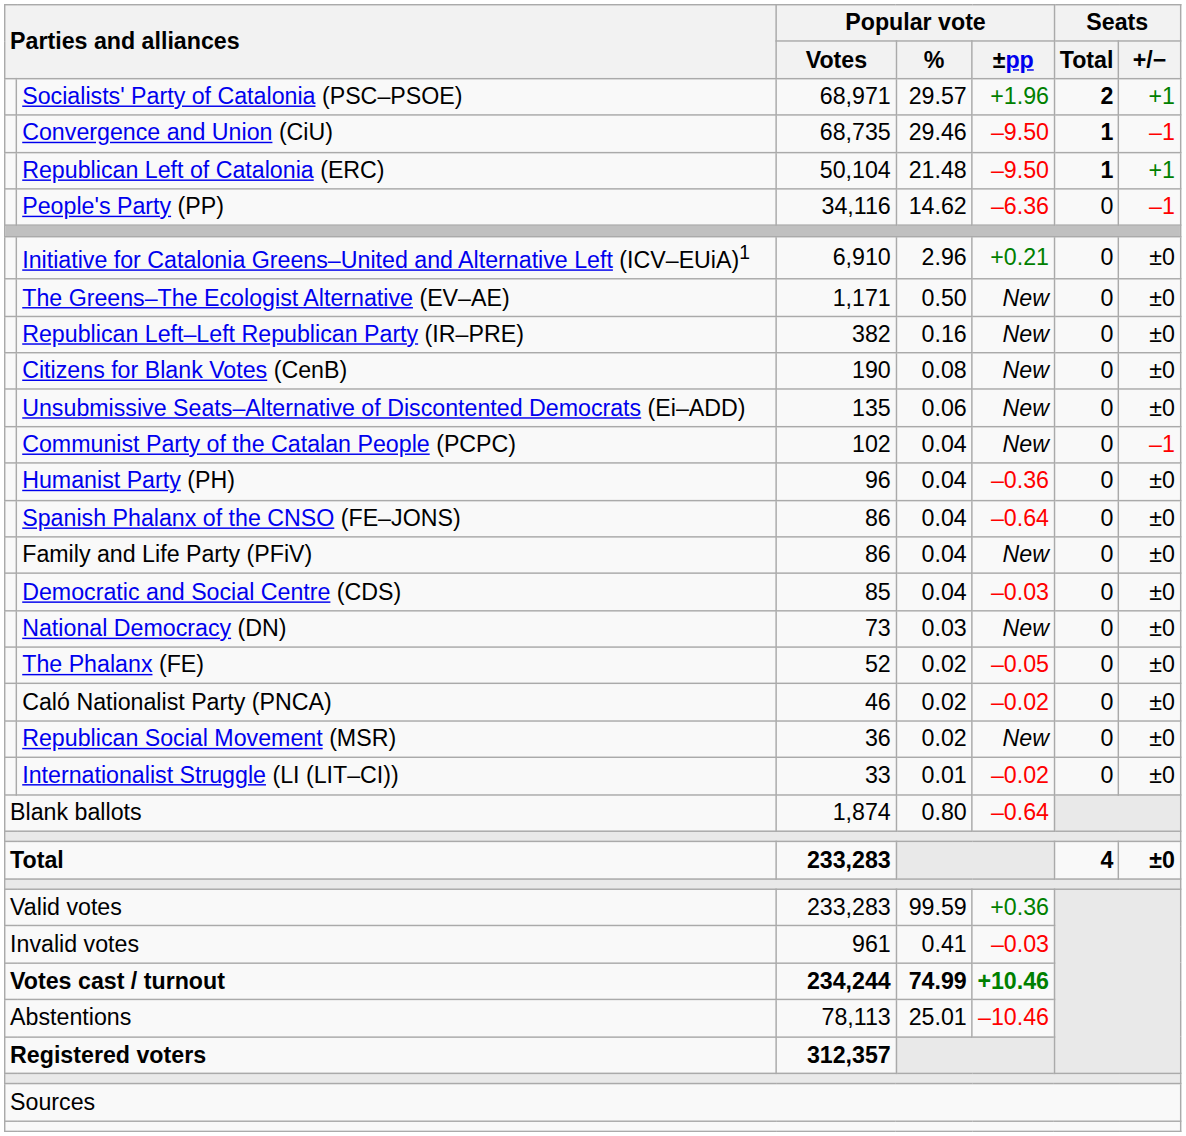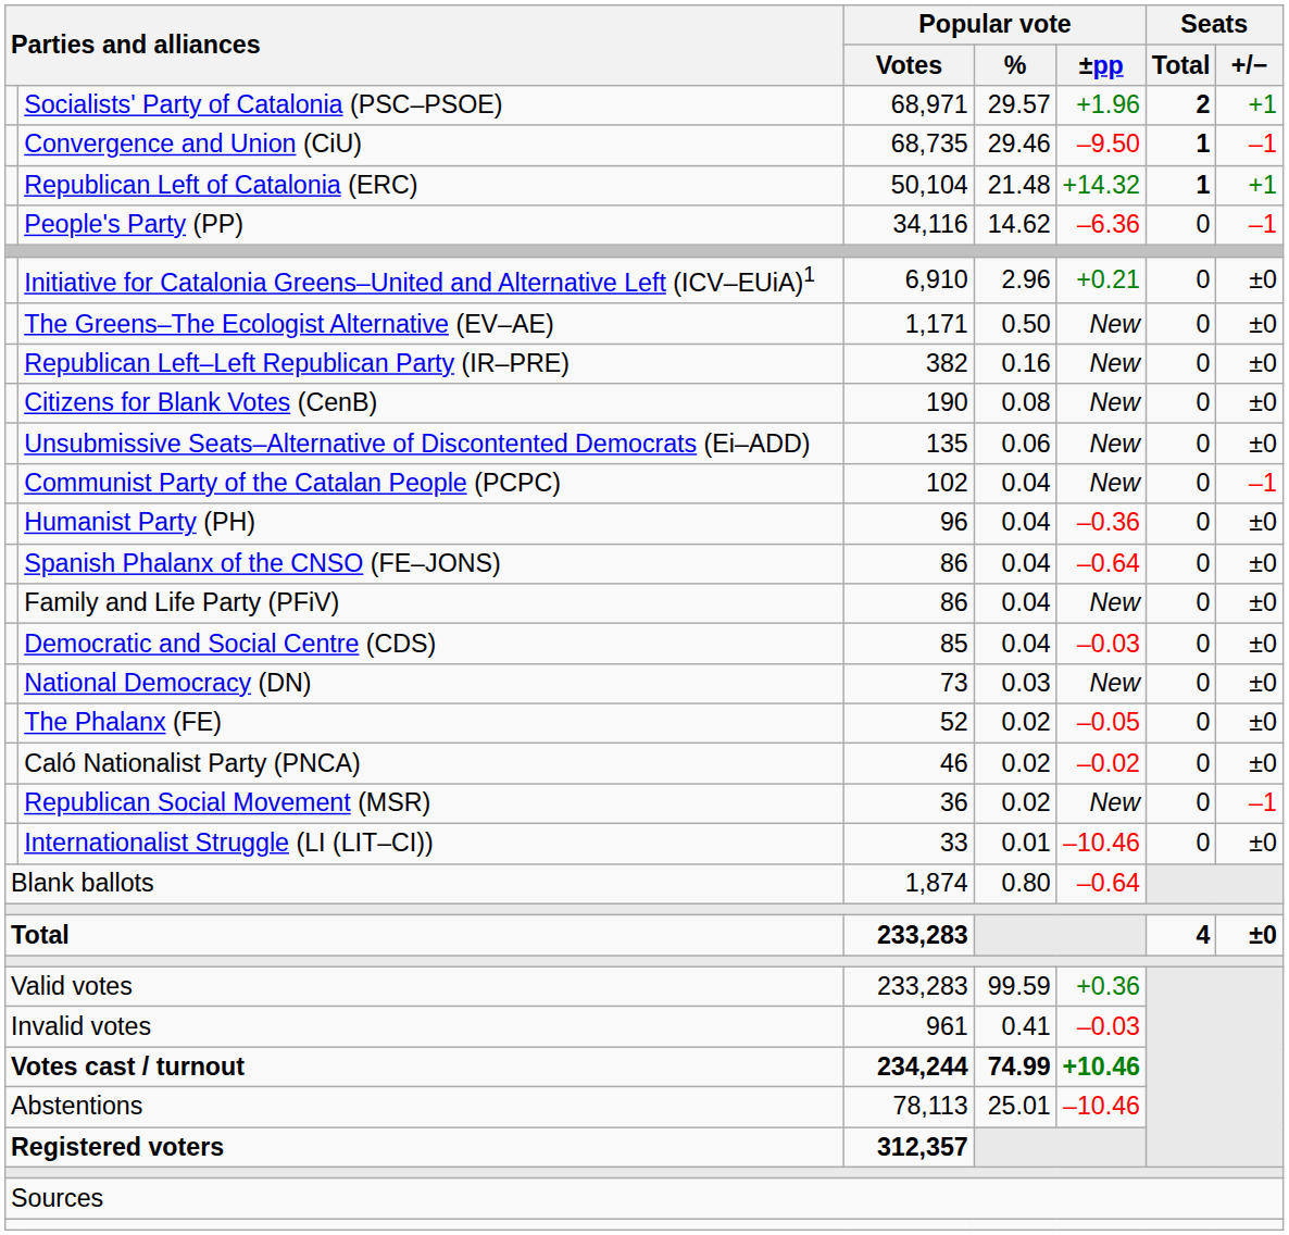Republican Left of Catalonia (ERC) | Popular vote / ±pp: –9.50 -> +14.32
Republican Social Movement (MSR) | Seats / +/−: ±0 -> –1
Internationalist Struggle (LI (LIT–CI)) | Popular vote / ±pp: –0.02 -> –10.46
